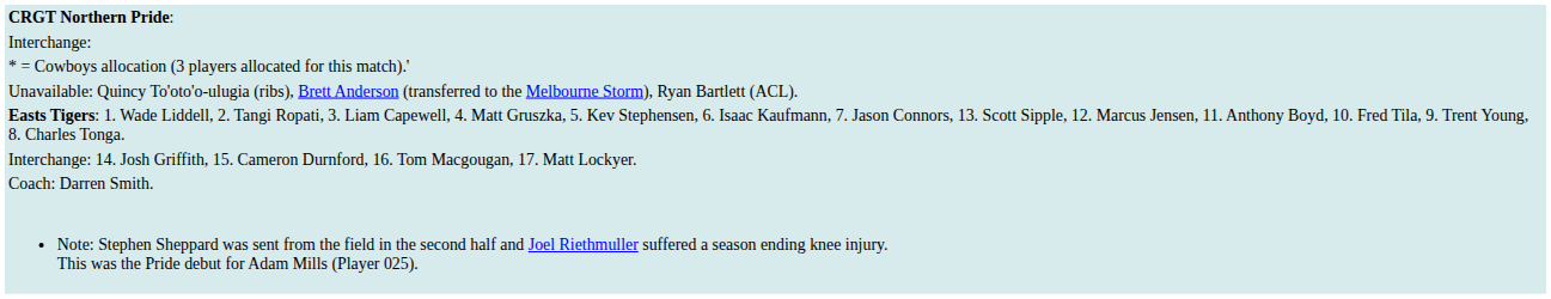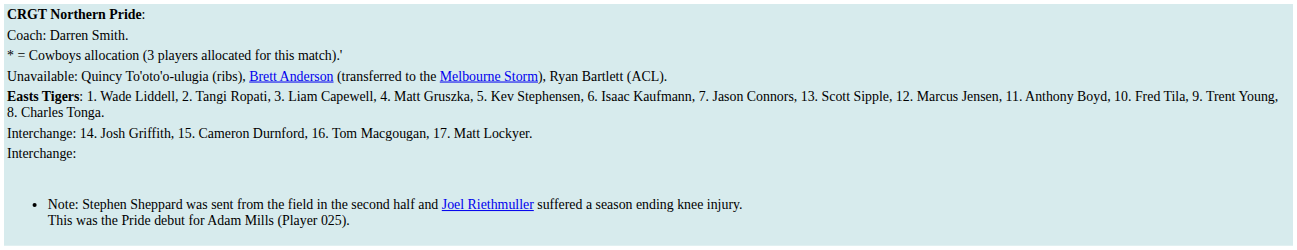row 2 | column 1: Interchange: -> Coach: Darren Smith.
row 7 | column 1: Coach: Darren Smith. -> Interchange:
